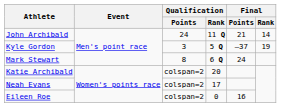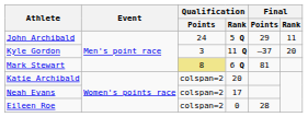John Archibald | Qualification / Rank: 11 Q -> 5 Q
John Archibald | Final / Points: 21 -> 29
John Archibald | Final / Rank: 14 -> 11
Kyle Gordon | Qualification / Rank: 5 Q -> 11 Q
Kyle Gordon | Final / Rank: 19 -> 20
Mark Stewart | Qualification / Points: no background -> khaki background
Mark Stewart | Final / Points: 24 -> 81
Eileen Roe | Final / Points: 16 -> 28
